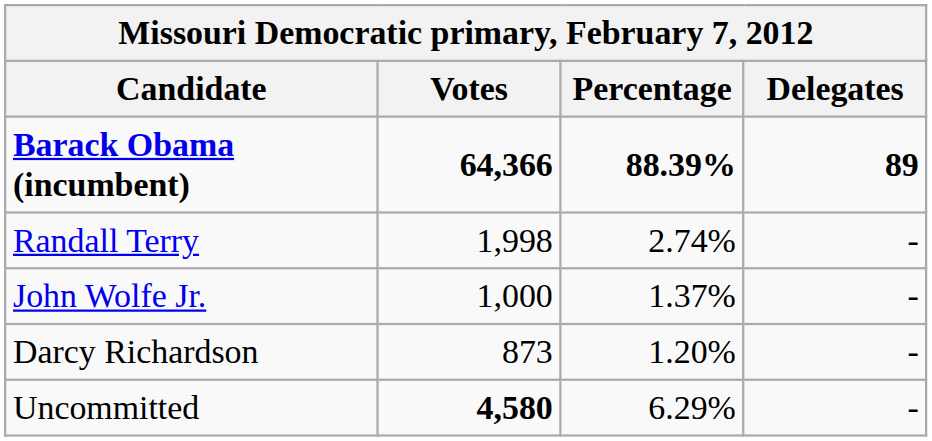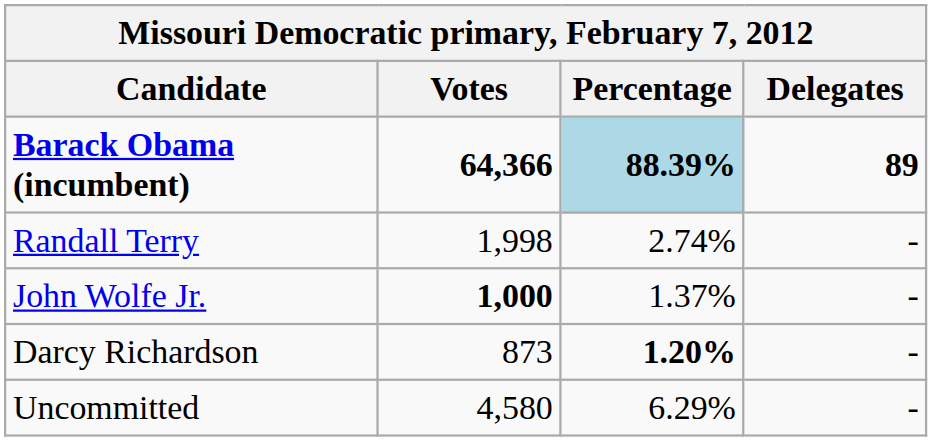Barack Obama (incumbent) | Percentage: no background -> lightblue background
John Wolfe Jr. | Votes: normal -> bold
Darcy Richardson | Percentage: normal -> bold
Uncommitted | Votes: bold -> normal
